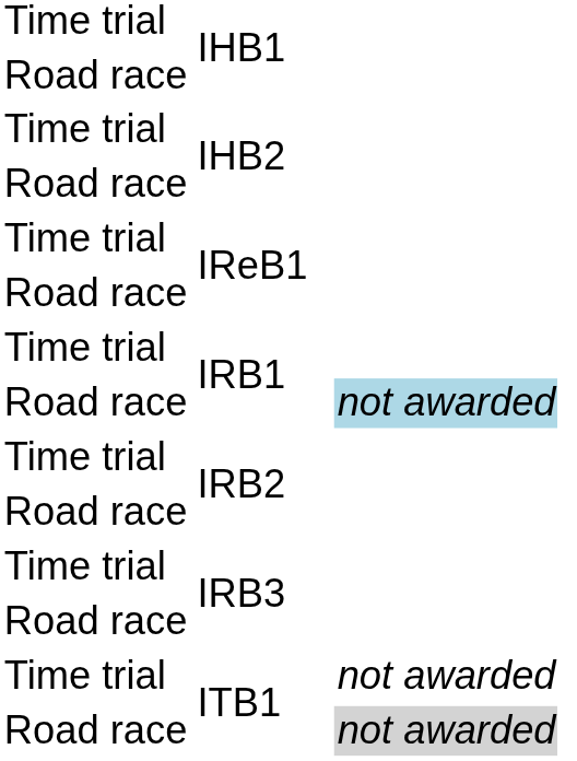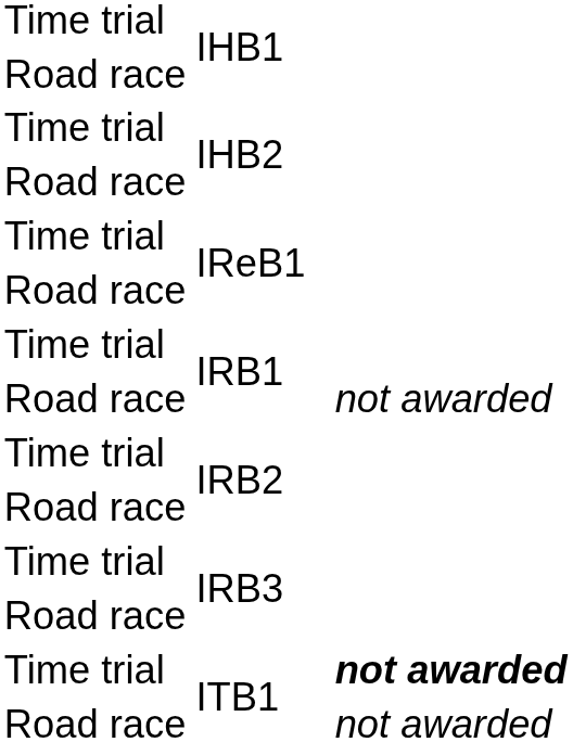Road race / IRB1 | column 3: lightblue background -> no background
Time trial / ITB1 | column 3: normal -> bold
Road race / ITB1 | column 3: lightgrey background -> no background
